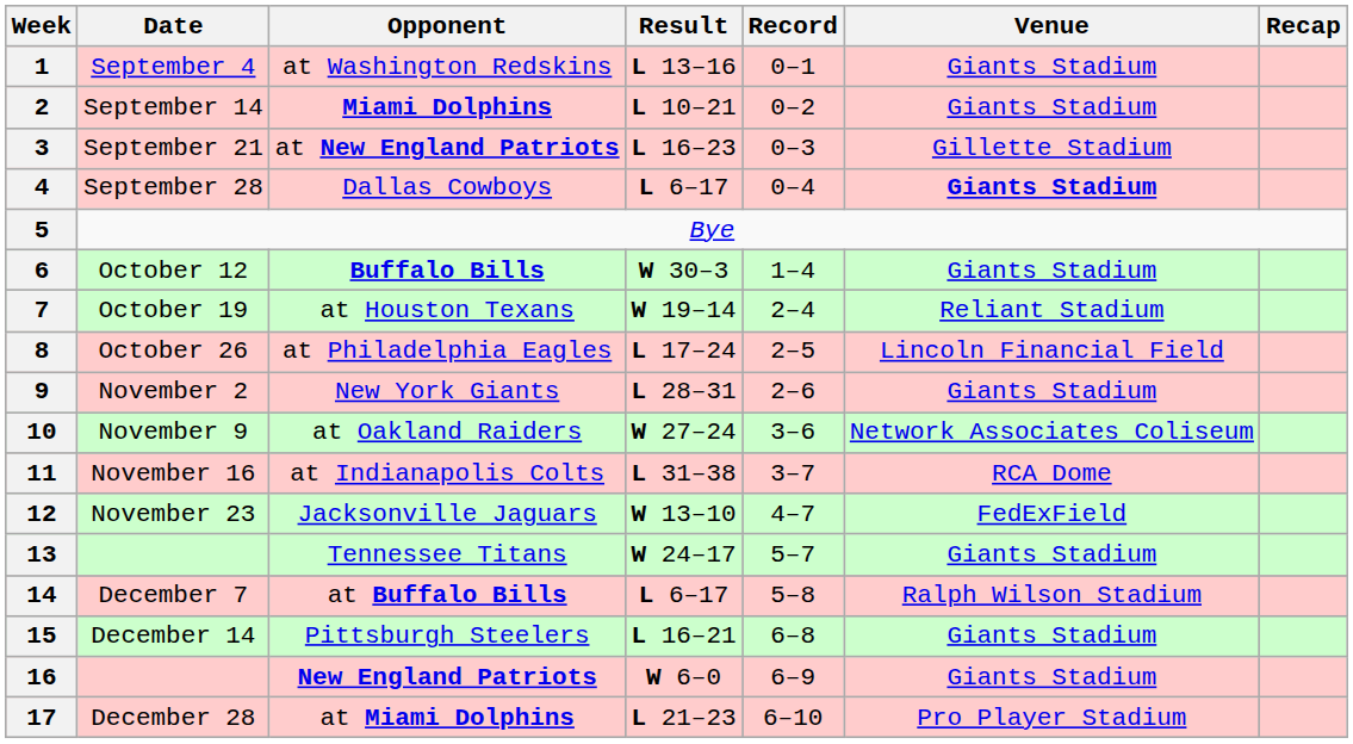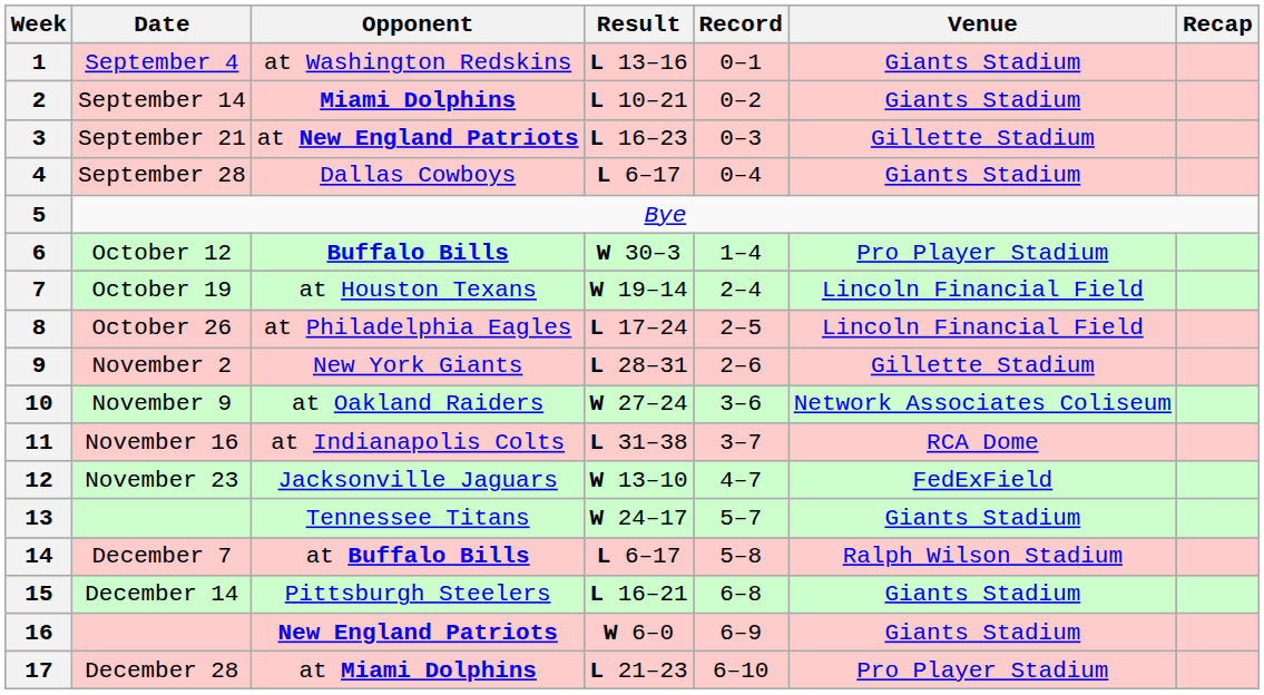4 | Venue: bold -> normal
6 | Venue: Giants Stadium -> Pro Player Stadium
7 | Venue: Reliant Stadium -> Lincoln Financial Field
9 | Venue: Giants Stadium -> Gillette Stadium
